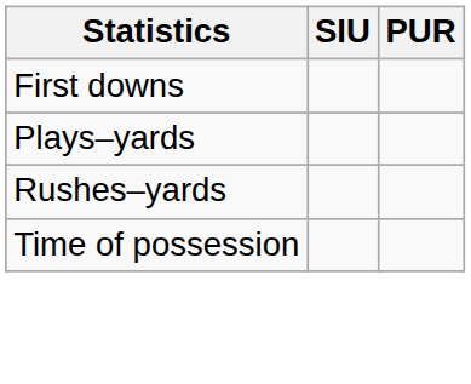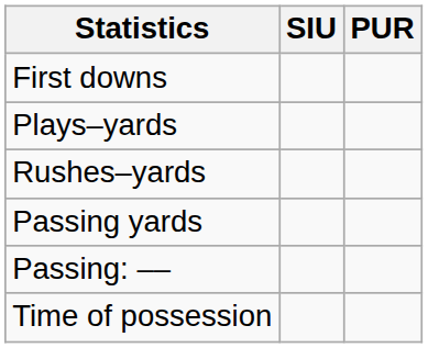+ row: Passing yards
+ row: Passing: ––
